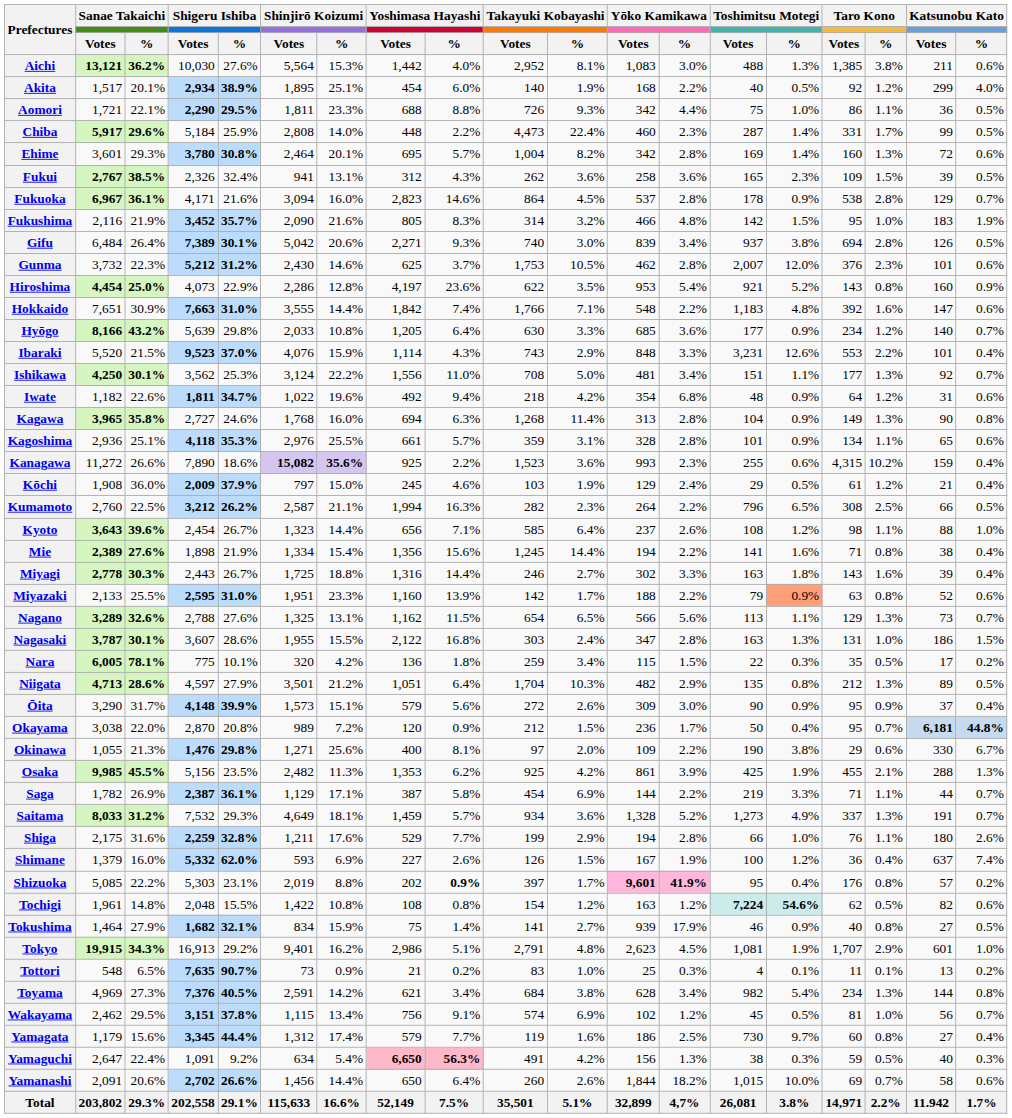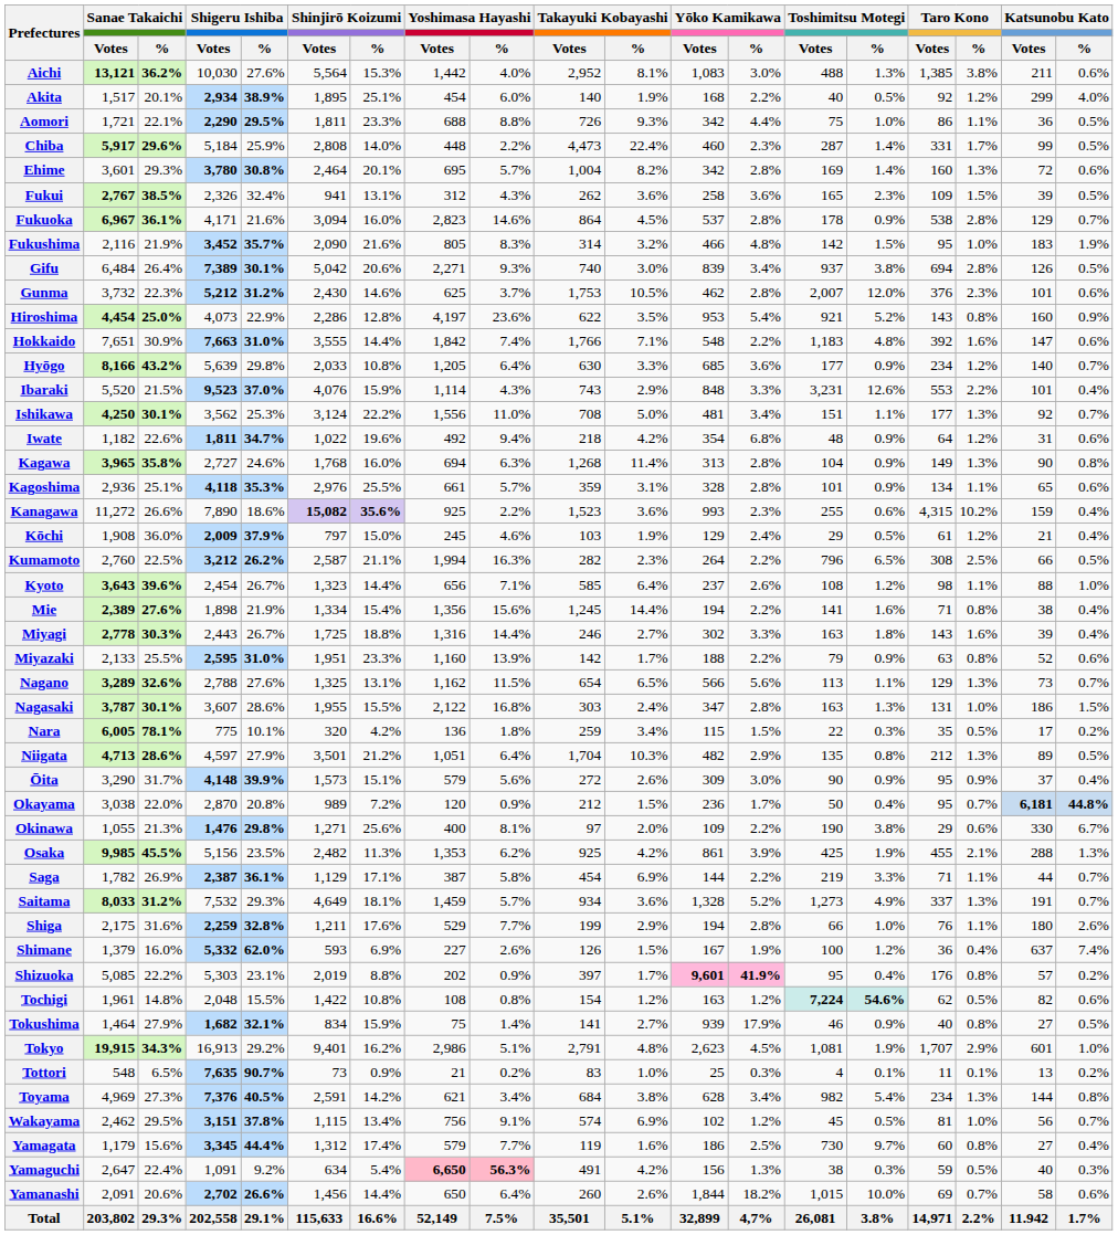Miyazaki | Toshimitsu Motegi / %: lightsalmon background -> no background
Shizuoka | Yoshimasa Hayashi / %: bold -> normal
